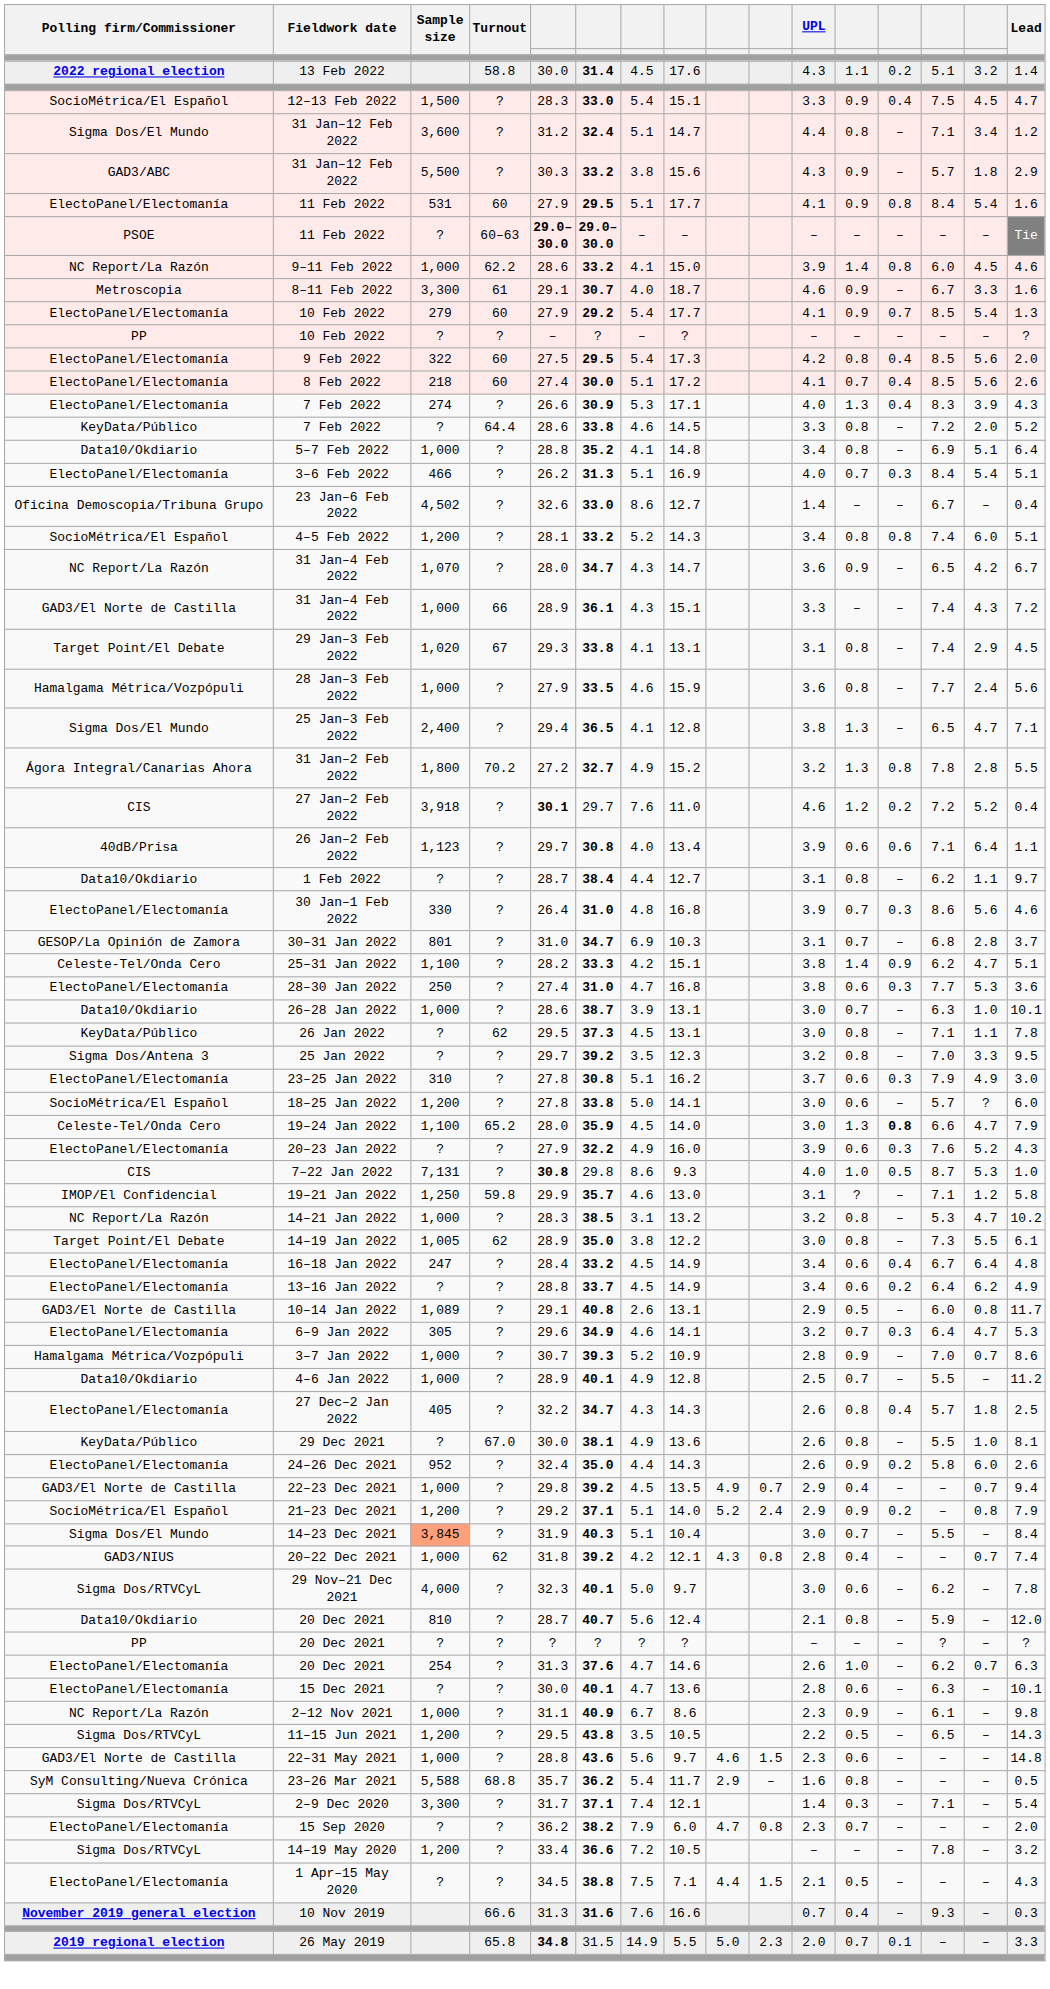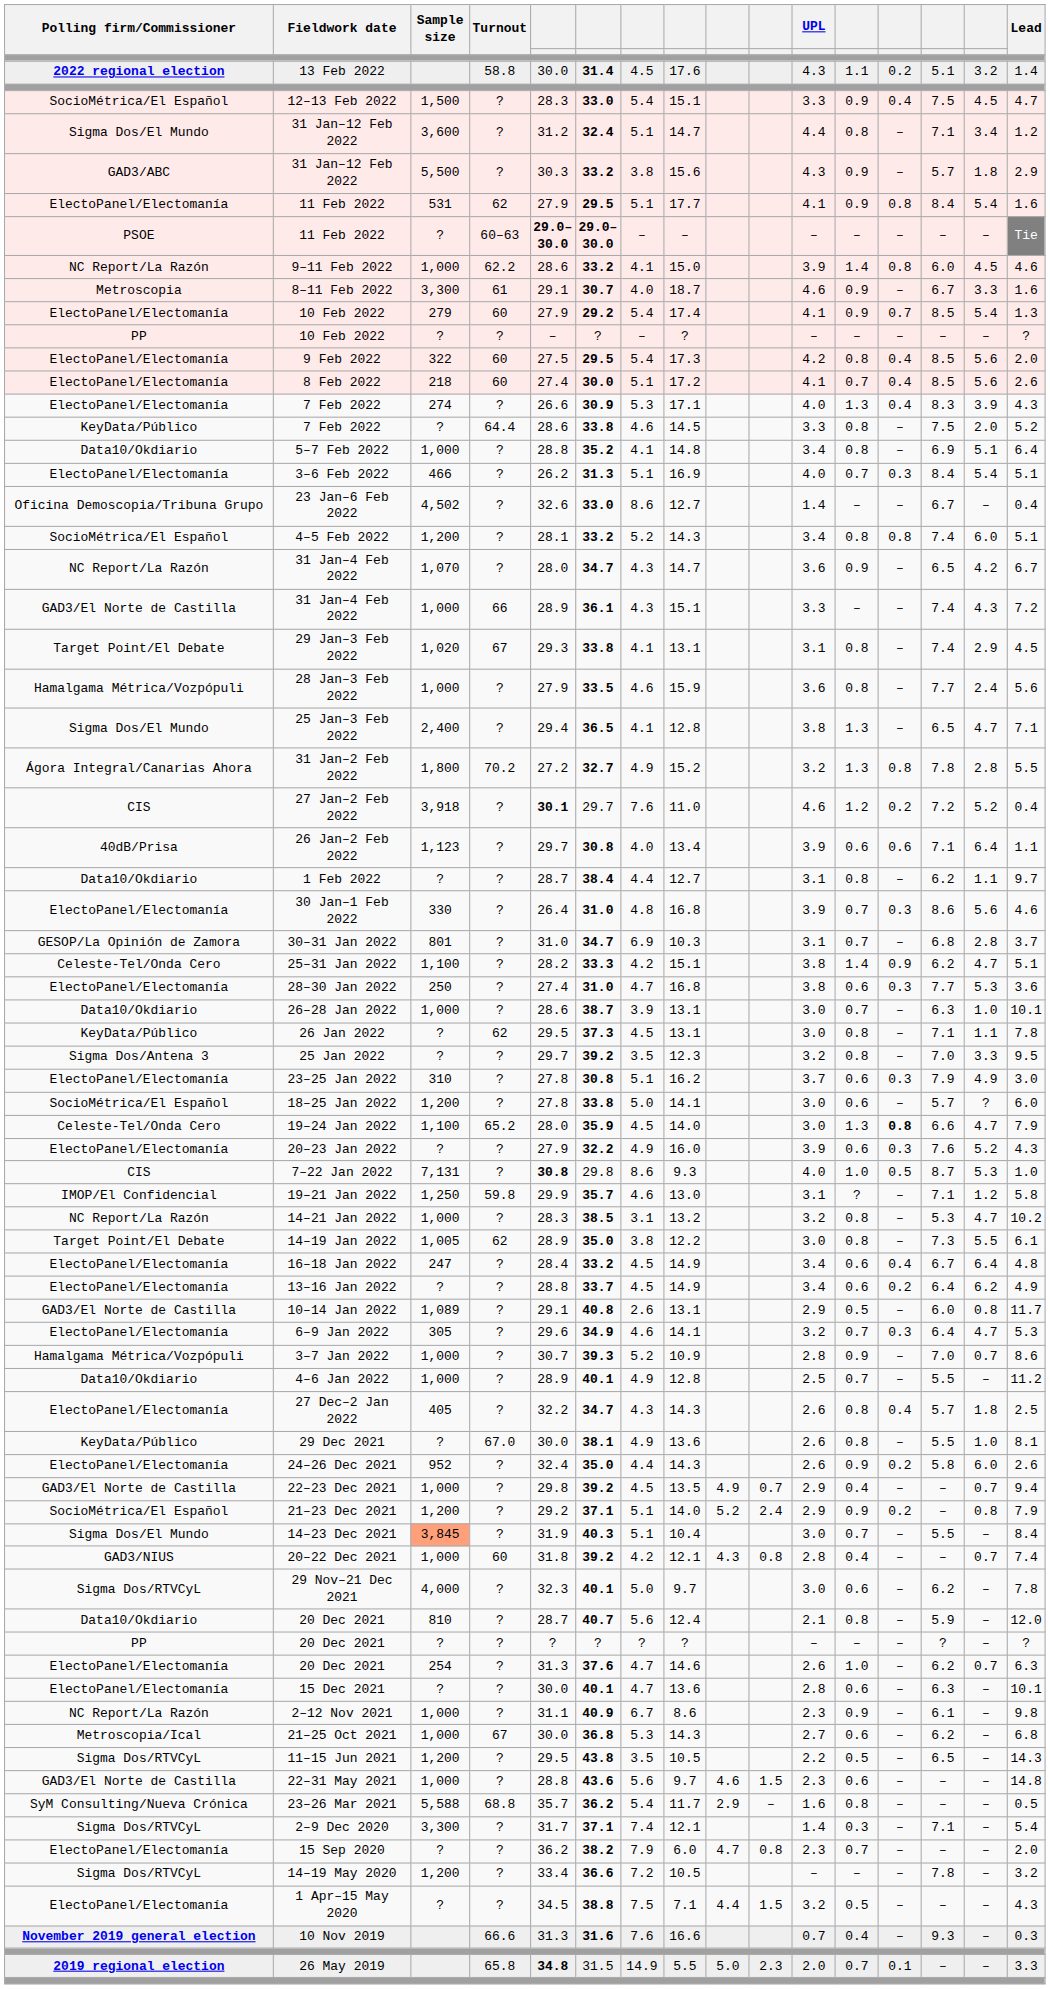ElectoPanel/Electomanía / 11 Feb 2022 | Turnout: 60 -> 62
ElectoPanel/Electomanía / 10 Feb 2022 | column 8: 17.7 -> 17.4
KeyData/Público / 7 Feb 2022 | column 14: 7.2 -> 7.5
20–22 Dec 2021 | Turnout: 62 -> 60
+ row: Metroscopia/Ical | 21–25 Oct 2021 | 1,000 | 67 | 30.0 | 36.8 | 5.3 | 14.3 | 2.7 | 0.6 | – | 6.2 | – | 6.8
1 Apr–15 May 2020 | UPL: 2.1 -> 3.2
